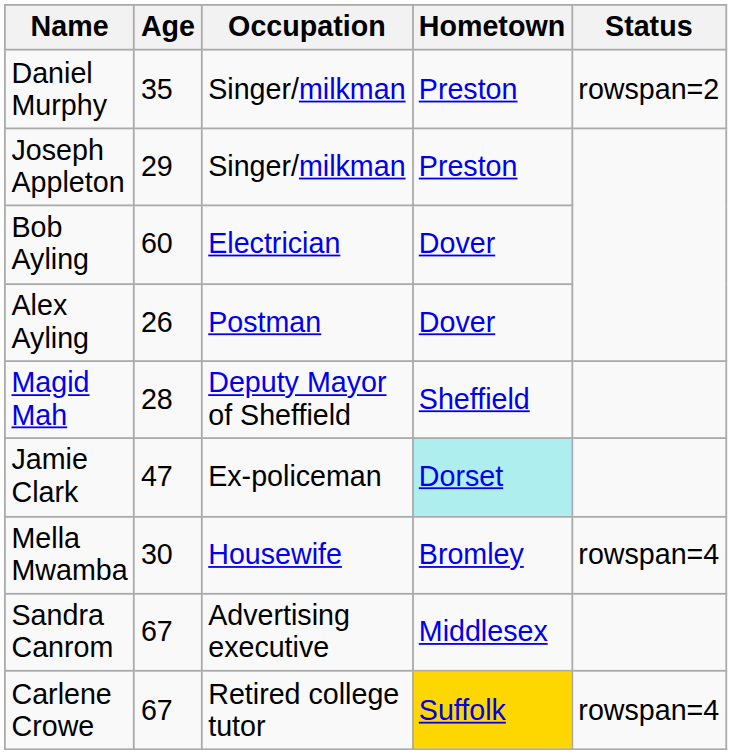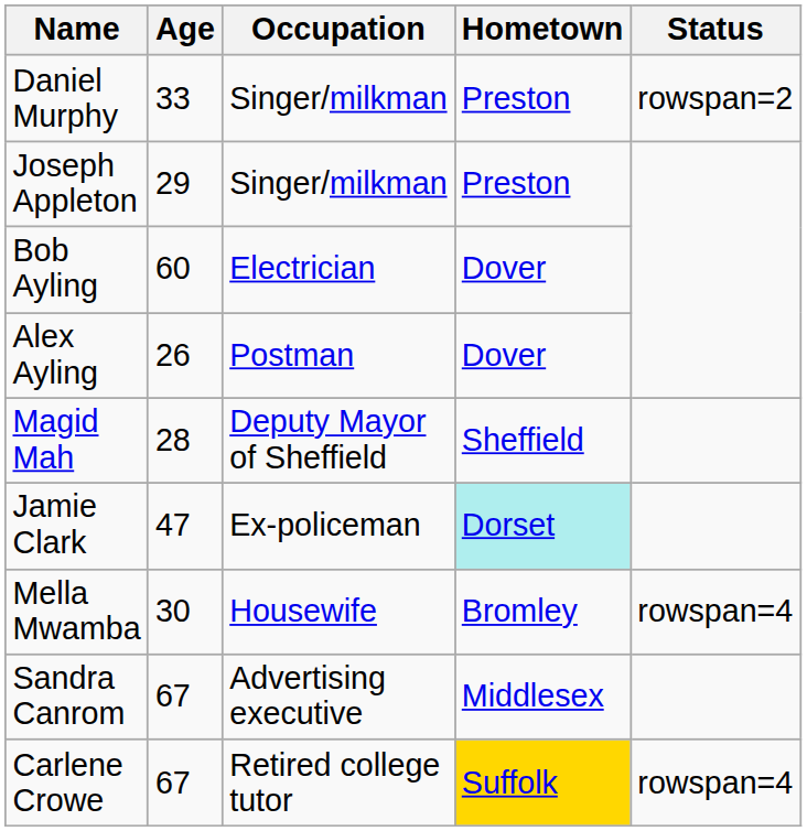Daniel Murphy | Age: 35 -> 33
